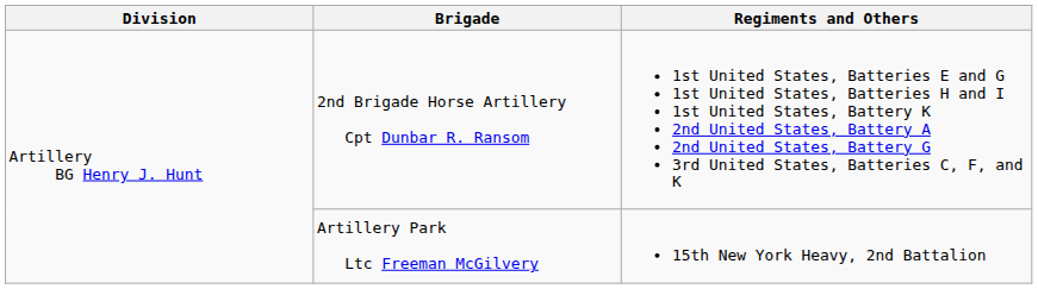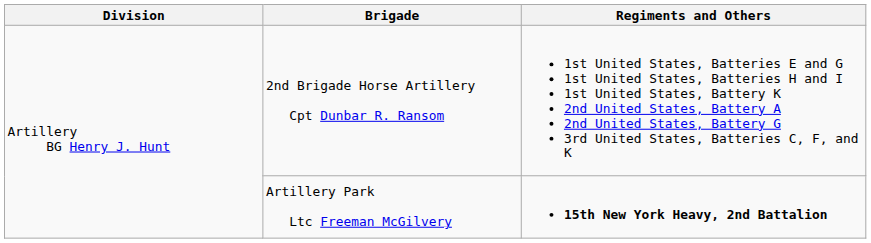Artillery Park Ltc Freeman McGilvery | Regiments and Others: normal -> bold
